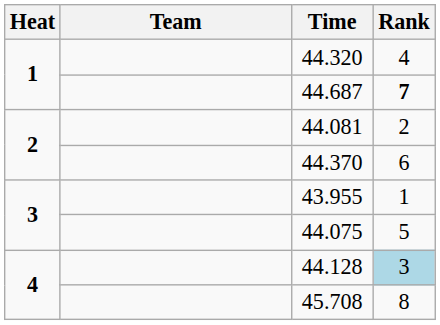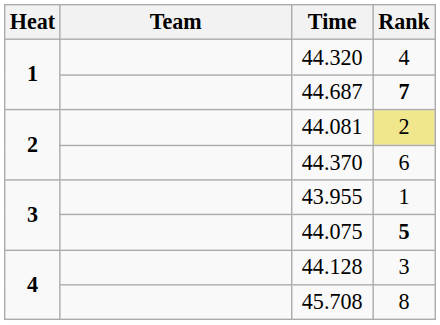44.081 | Rank: no background -> khaki background
44.075 | Rank: normal -> bold
44.128 | Rank: lightblue background -> no background
